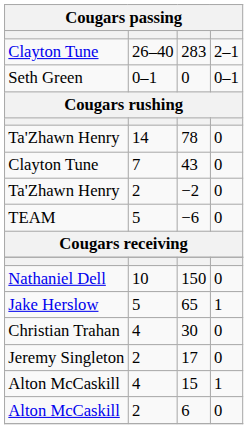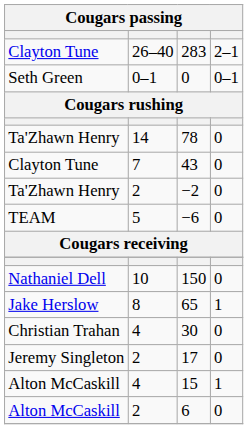65 | column 2: 5 -> 8
